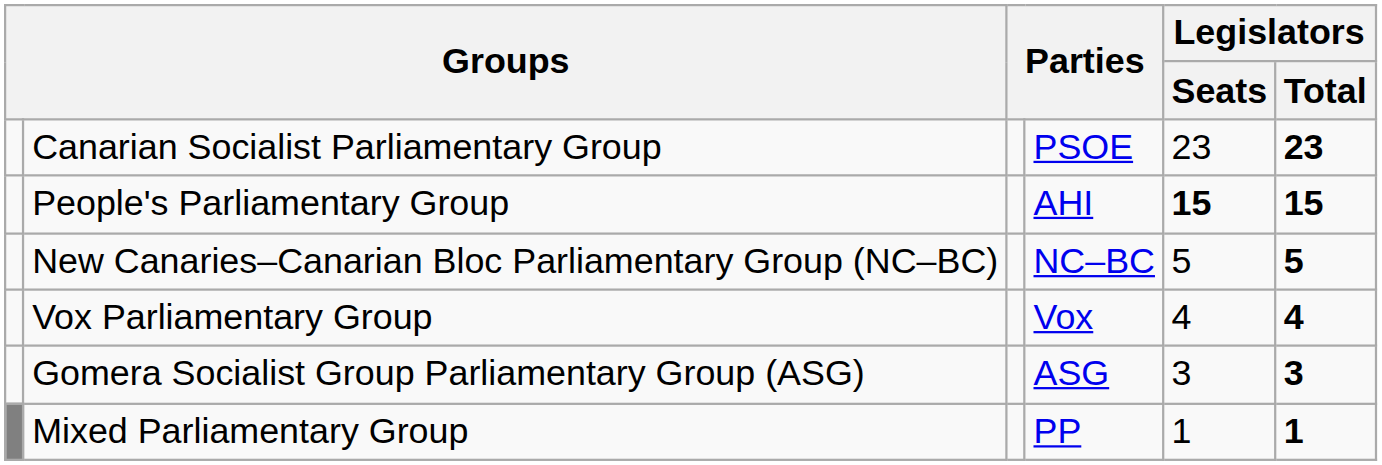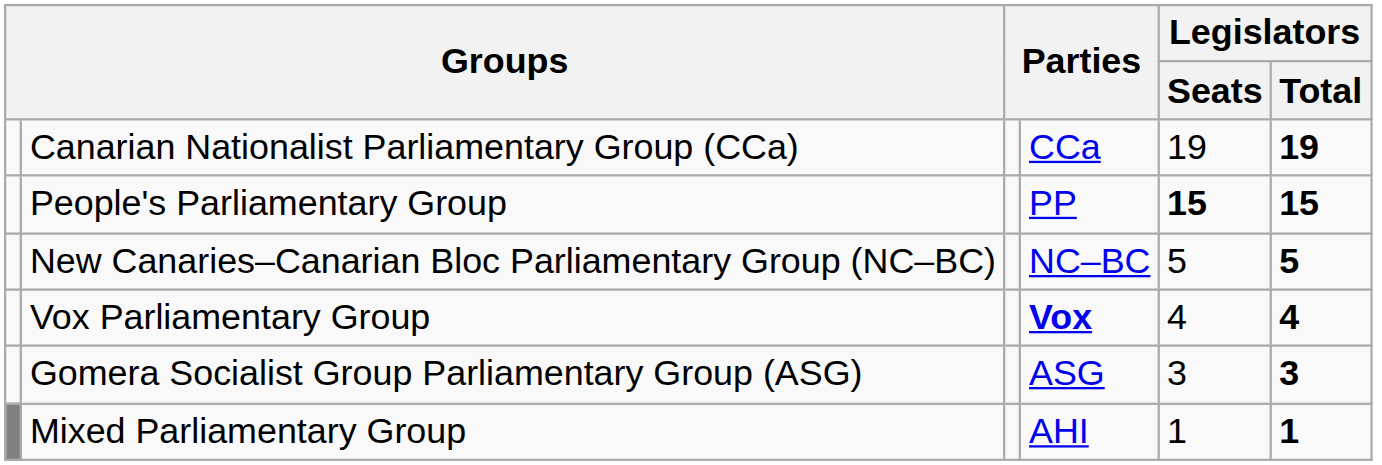- row: Canarian Socialist Parliamentary Group | PSOE | 23 | 23
+ row: Canarian Nationalist Parliamentary Group (CCa) | CCa | 19 | 19
People's Parliamentary Group | column 4: AHI -> PP
Vox Parliamentary Group | column 4: normal -> bold
Mixed Parliamentary Group | column 4: PP -> AHI
